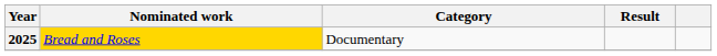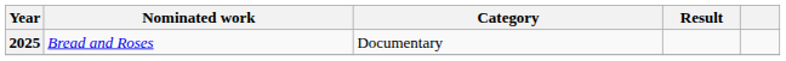2025 | Nominated work: gold background -> no background
